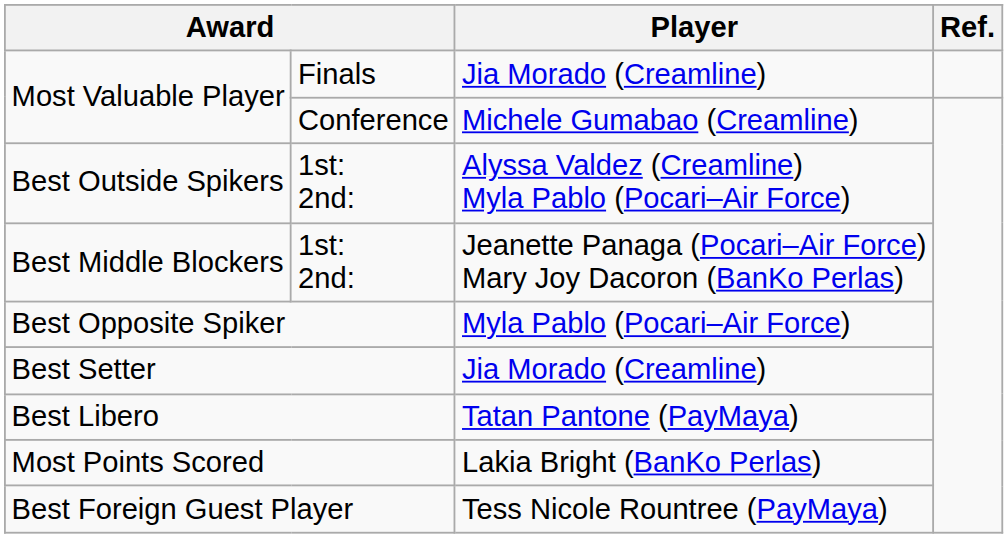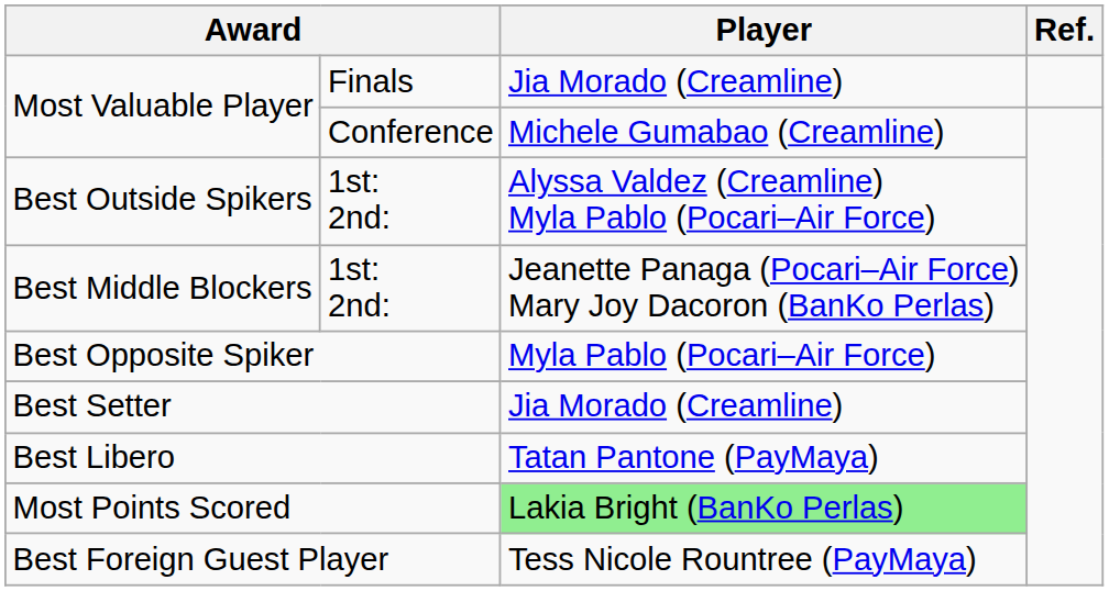Most Points Scored | Player: no background -> lightgreen background
